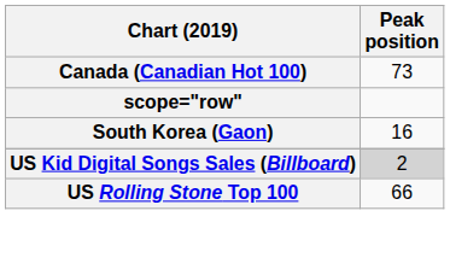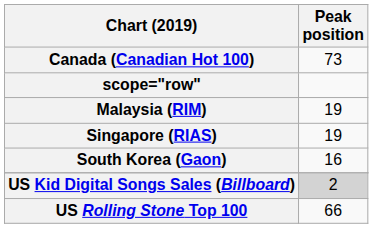+ row: Malaysia (RIM) | 19
+ row: Singapore (RIAS) | 19
